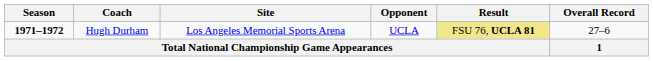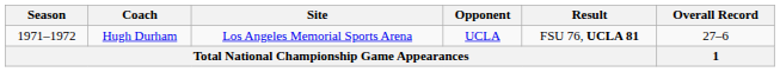Hugh Durham | Season: bold -> normal
Hugh Durham | Result: khaki background -> no background
